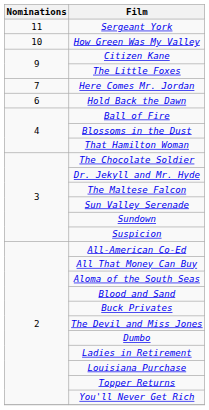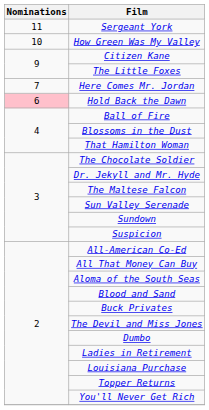Hold Back the Dawn | Nominations: no background -> pink background
